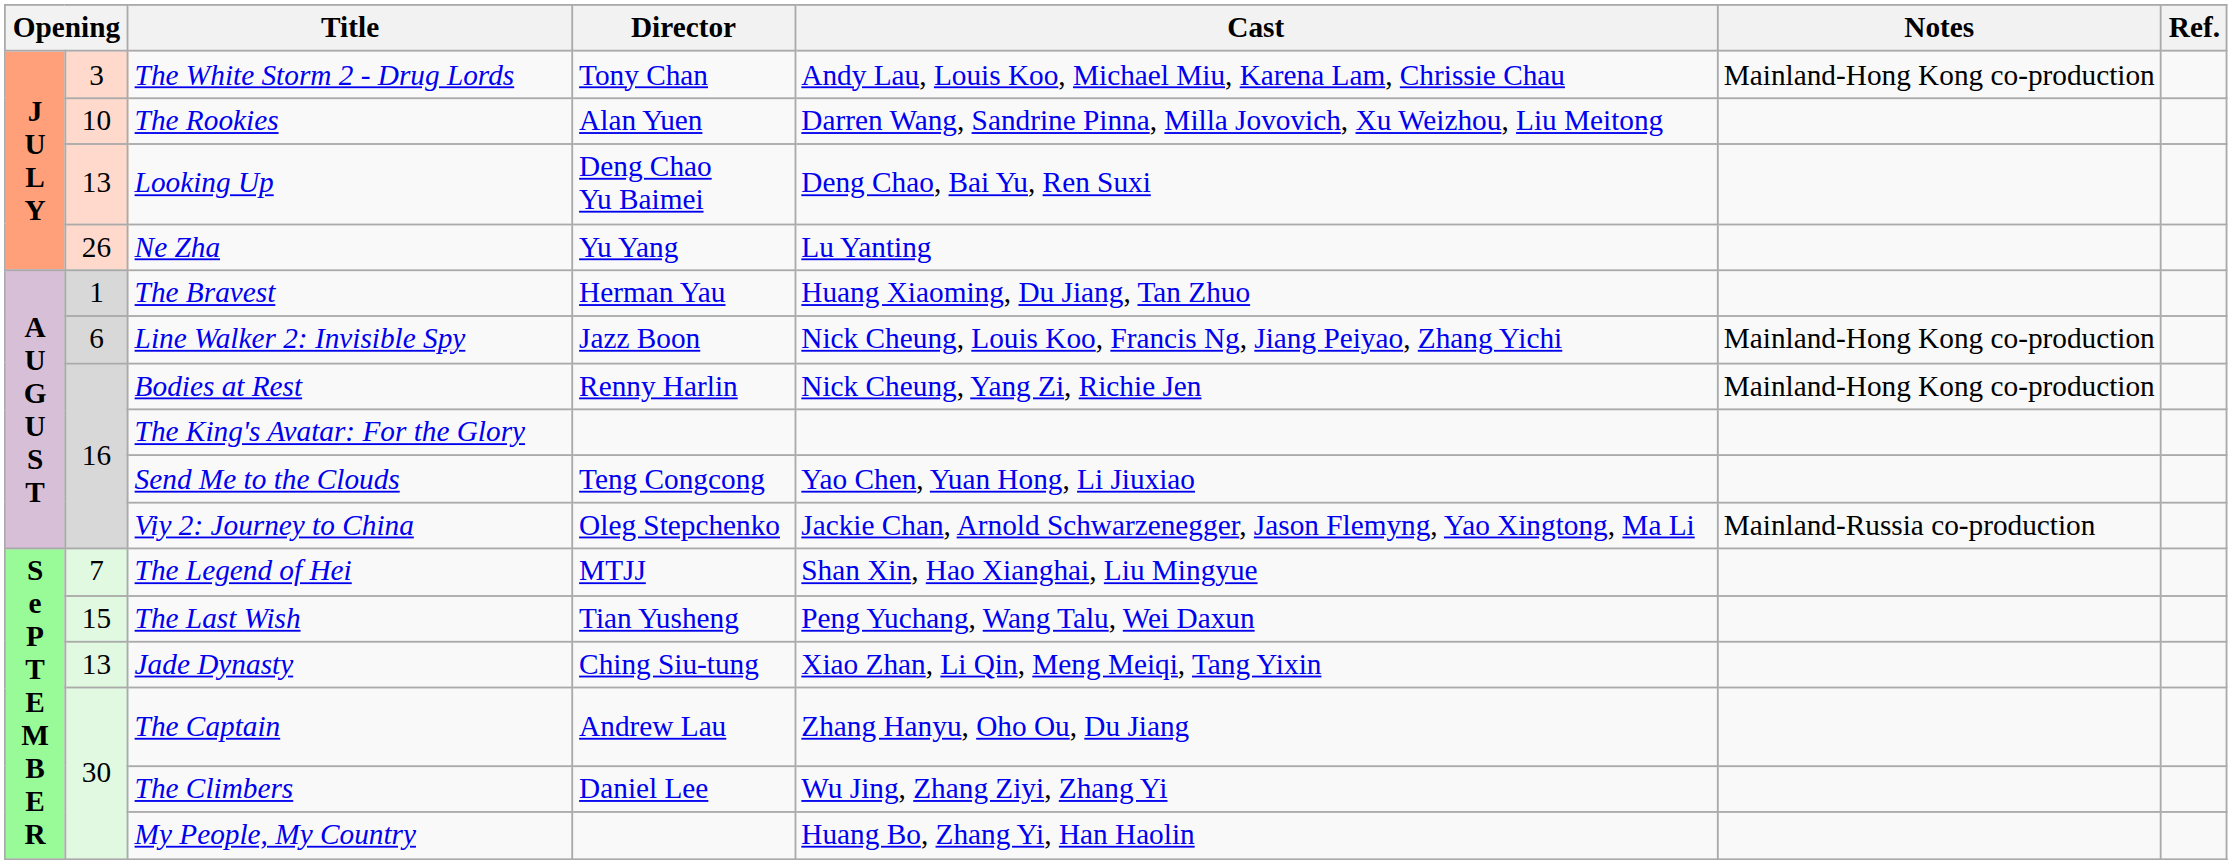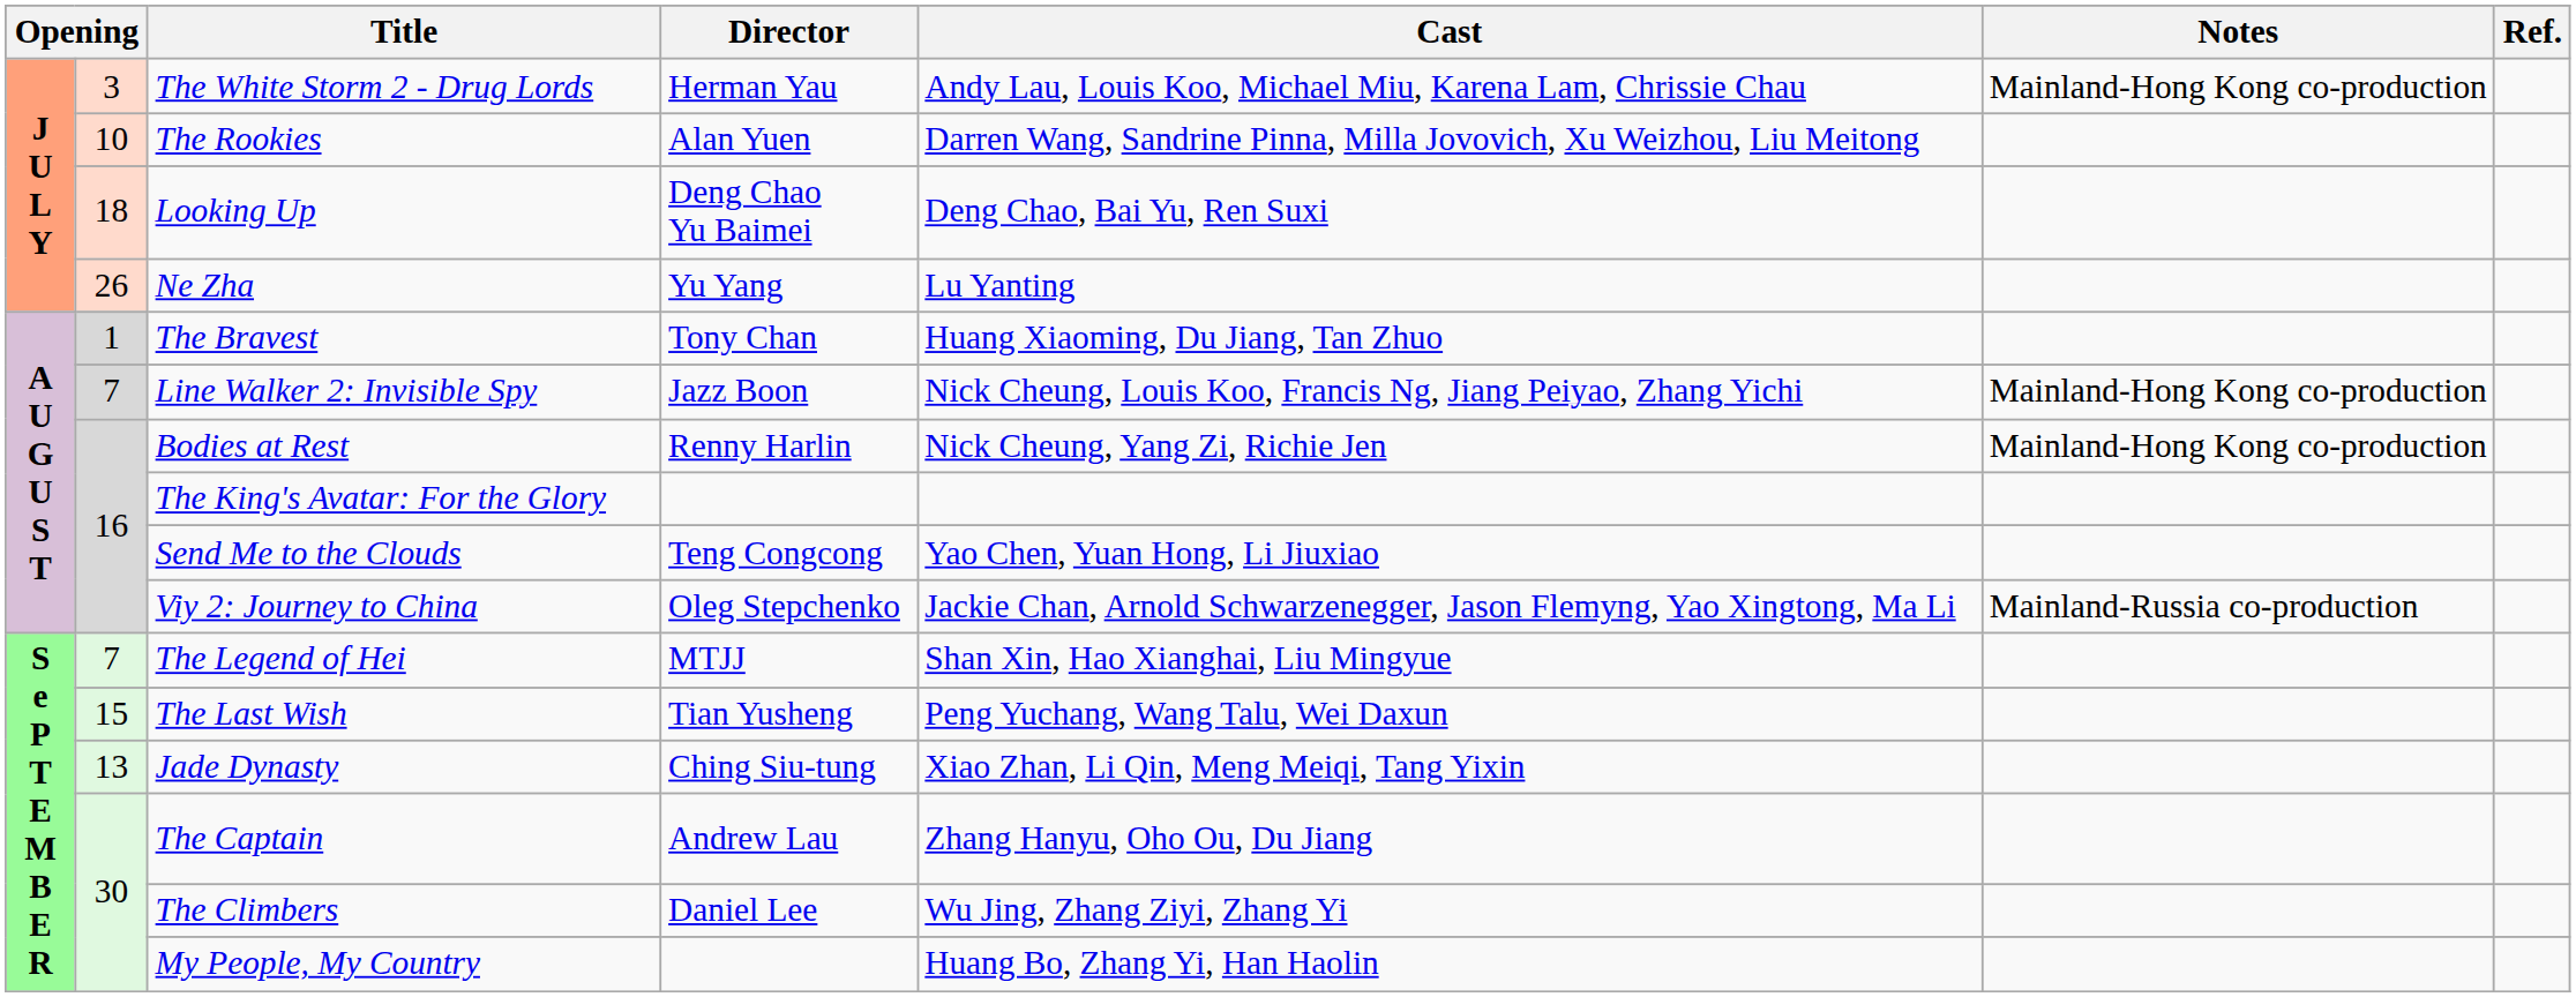The White Storm 2 - Drug Lords | Director: Tony Chan -> Herman Yau
Looking Up | column 2: 13 -> 18
The Bravest | Director: Herman Yau -> Tony Chan
Line Walker 2: Invisible Spy | column 2: 6 -> 7
